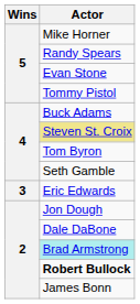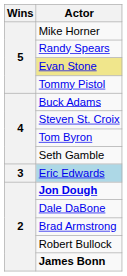Evan Stone | Actor: no background -> khaki background
Steven St. Croix | Actor: khaki background -> no background
Eric Edwards | Actor: no background -> lightblue background
Jon Dough | Actor: normal -> bold
Brad Armstrong | Actor: paleturquoise background -> no background
Robert Bullock | Actor: bold -> normal
James Bonn | Actor: normal -> bold
